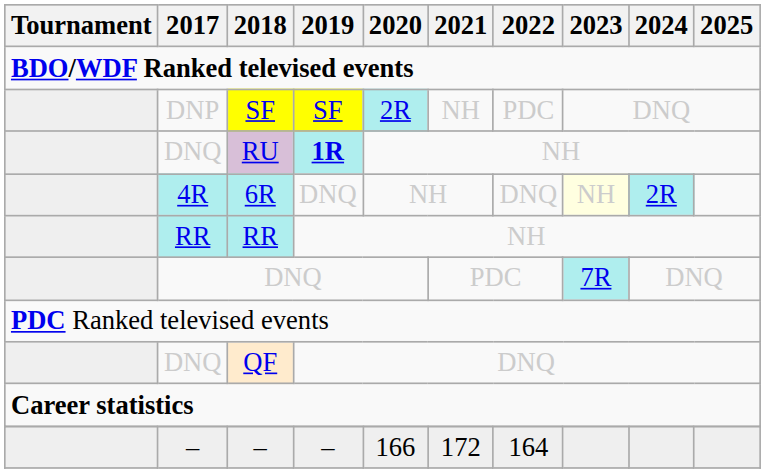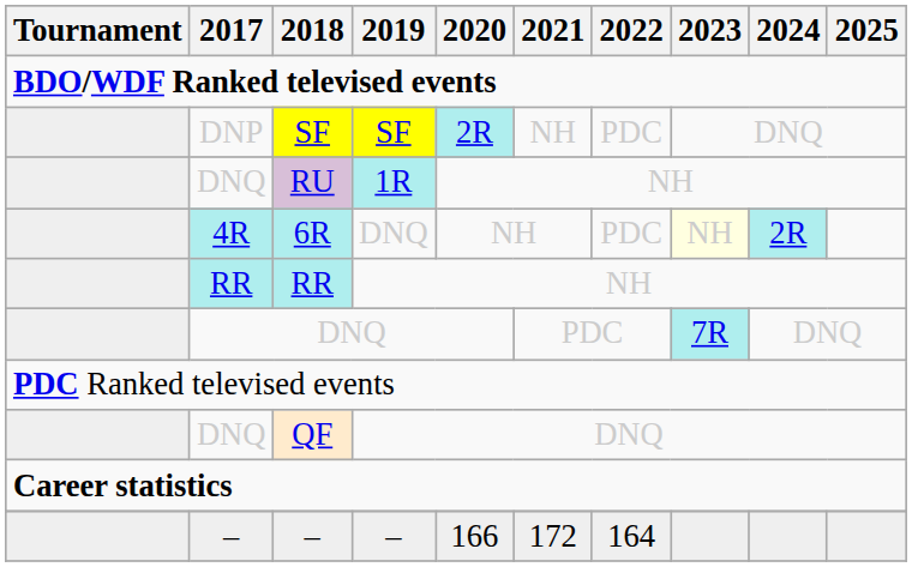RU | 2019: bold -> normal
6R | 2022: DNQ -> PDC
